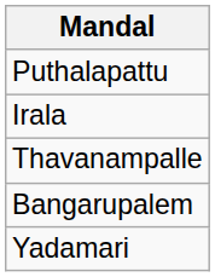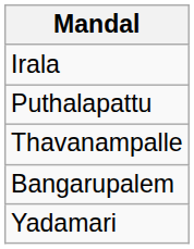row 2 | column 1: Puthalapattu -> Irala
row 3 | column 1: Irala -> Puthalapattu
